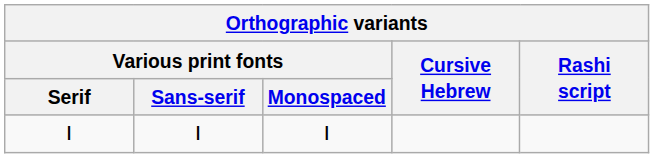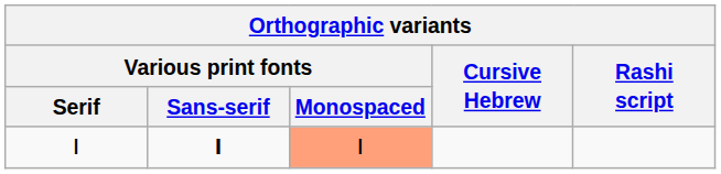row 4 | Various print fonts / Sans-serif: normal -> bold
row 4 | Various print fonts / Monospaced: no background -> lightsalmon background
